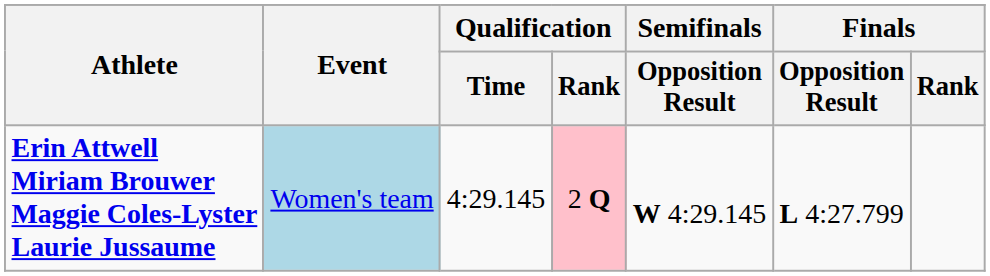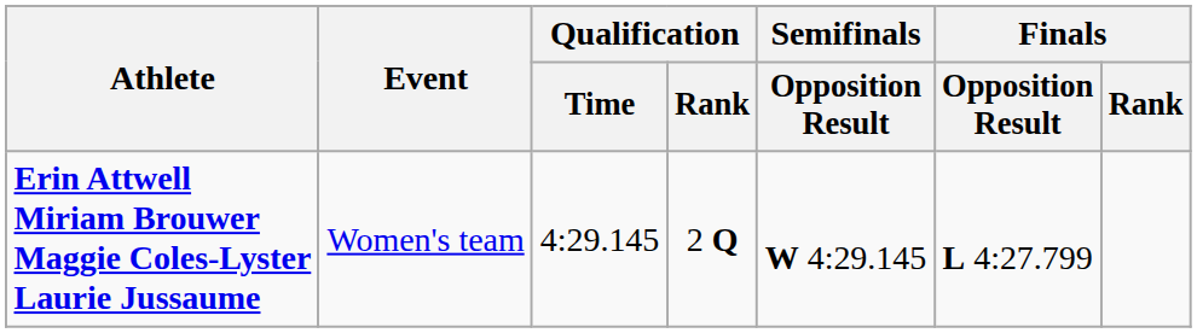row 3 | Event: lightblue background -> no background
row 3 | Qualification / Rank: pink background -> no background
